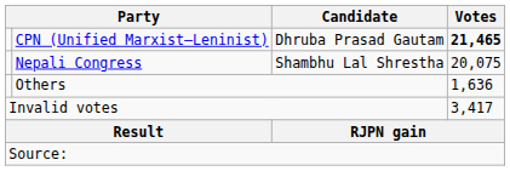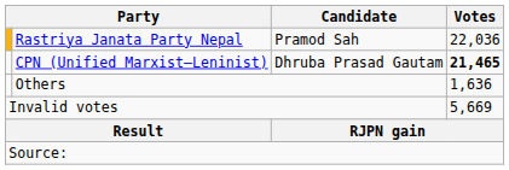+ row: Rastriya Janata Party Nepal | Pramod Sah | 22,036
- row: Nepali Congress | Shambhu Lal Shrestha | 20,075
Invalid votes | Votes: 3,417 -> 5,669
